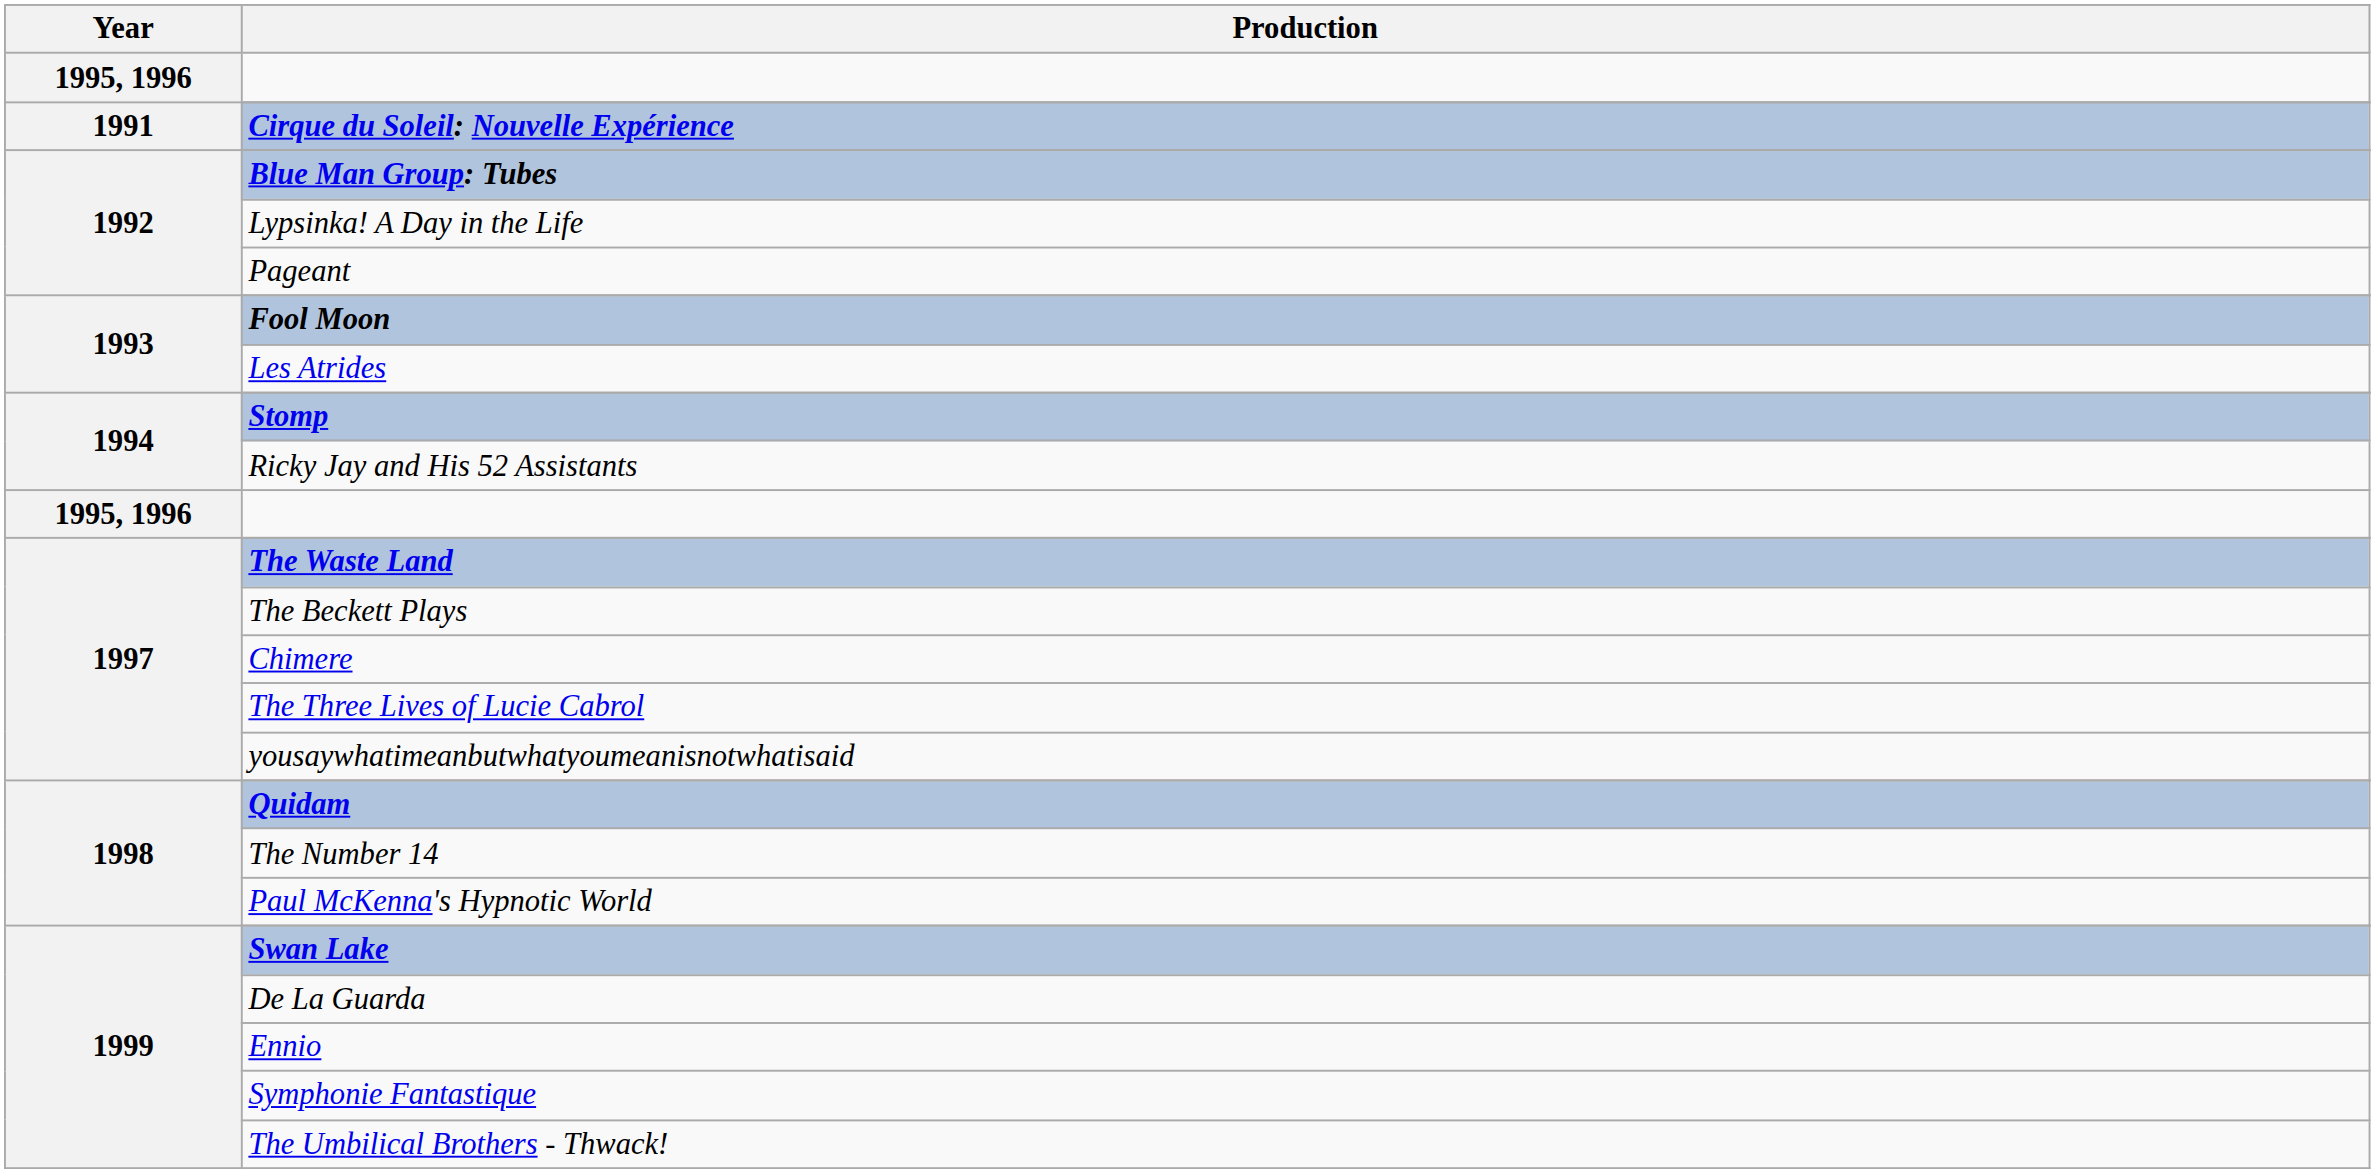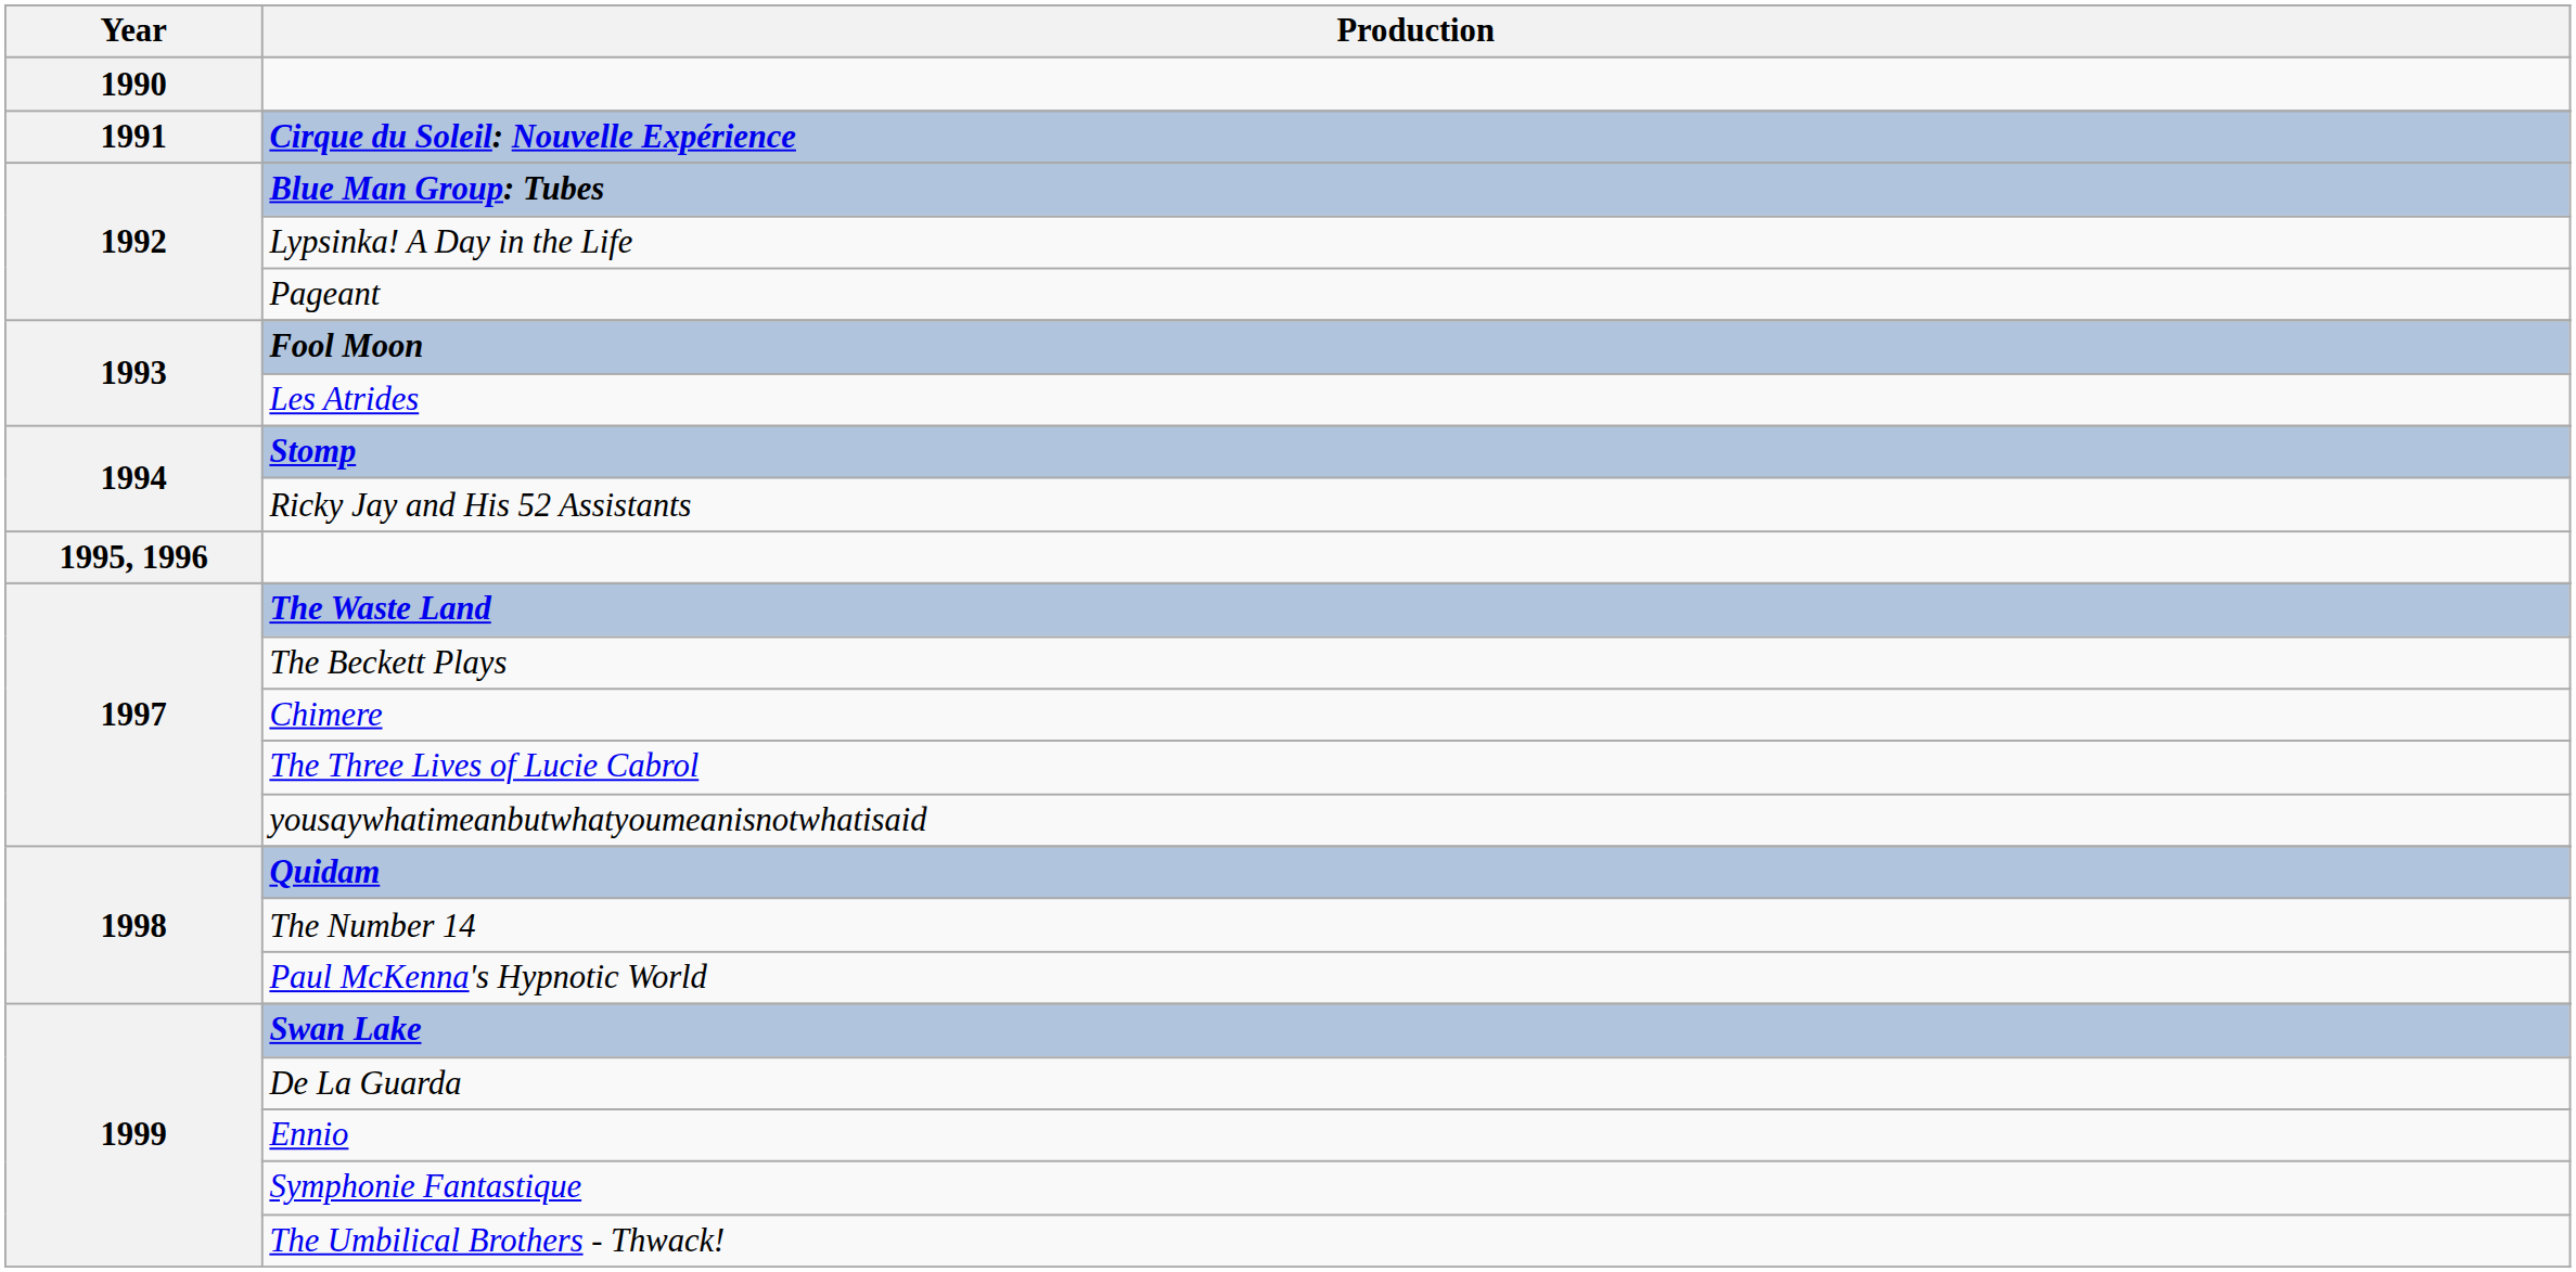row 2 | Year: 1995, 1996 -> 1990
